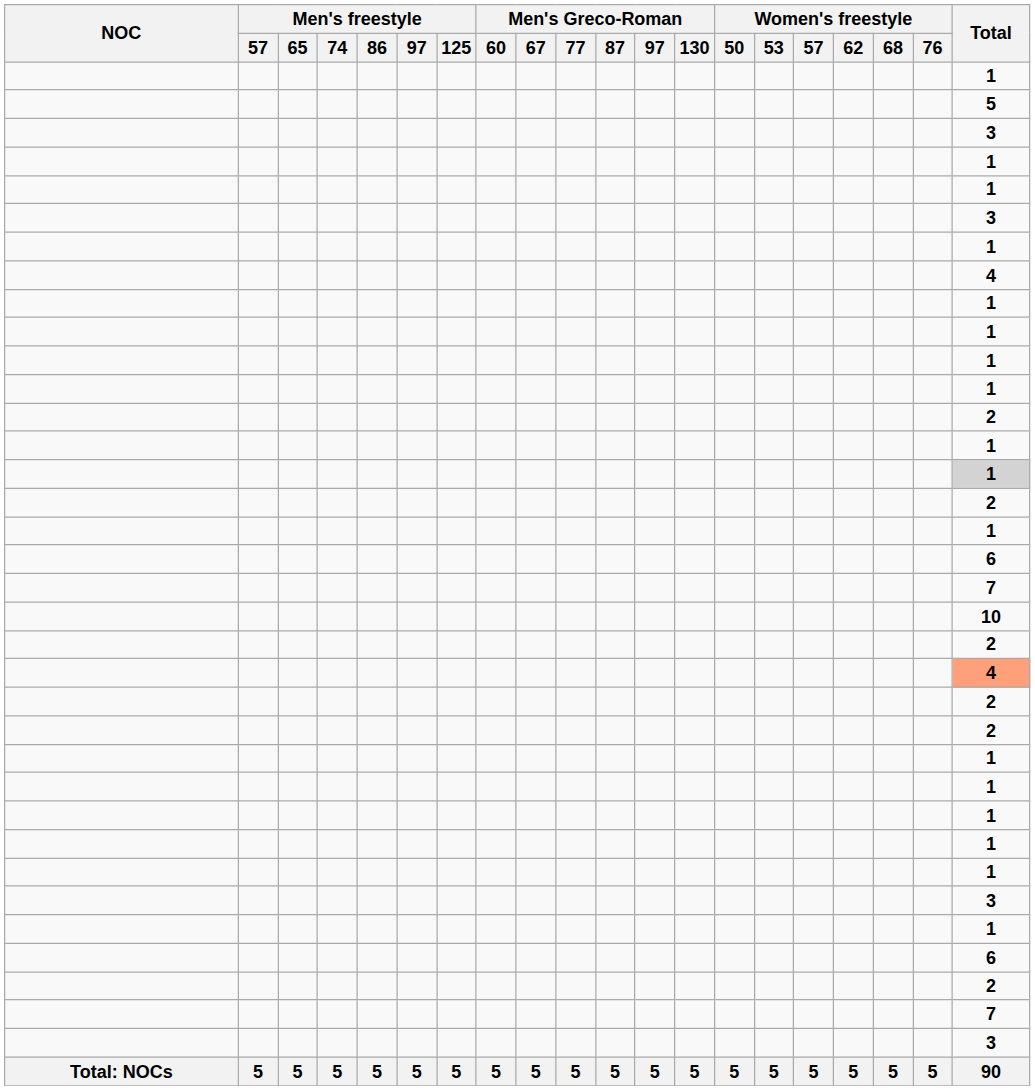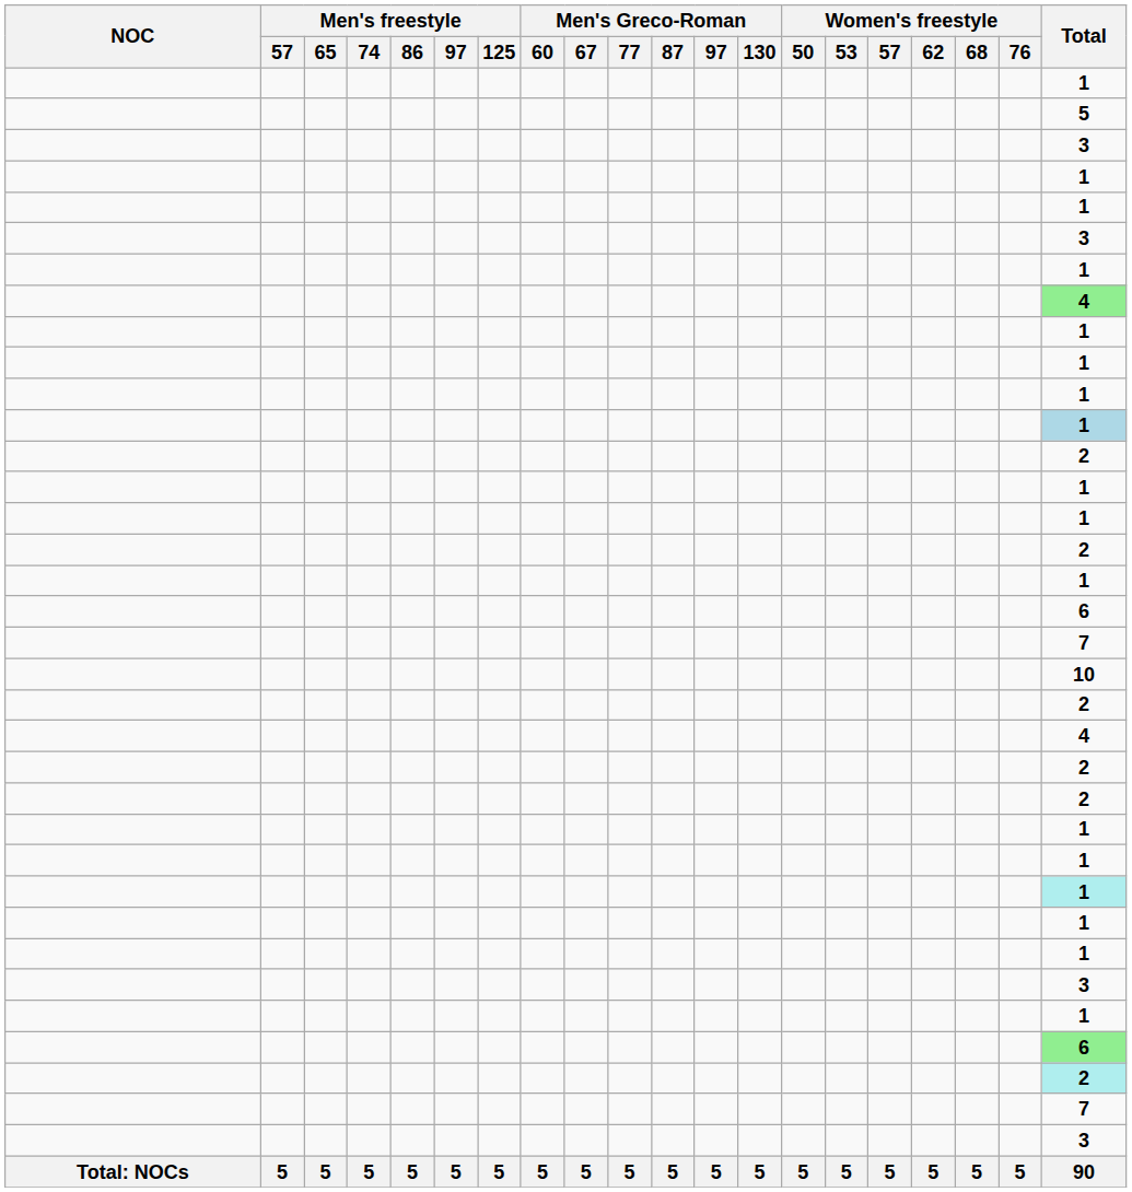row 10 | Total: no background -> lightgreen background
row 14 | Total: no background -> lightblue background
row 17 | Total: lightgrey background -> no background
row 24 | Total: lightsalmon background -> no background
row 29 | Total: no background -> paleturquoise background
row 34 | Total: no background -> lightgreen background
row 35 | Total: no background -> paleturquoise background
